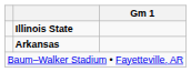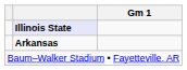Illinois State | column 2: no background -> lavender background
